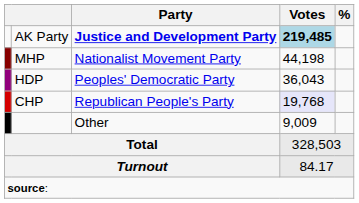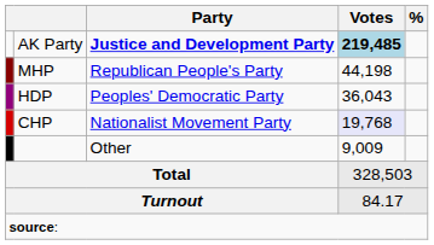MHP | Party: Nationalist Movement Party -> Republican People's Party
CHP | Party: Republican People's Party -> Nationalist Movement Party
